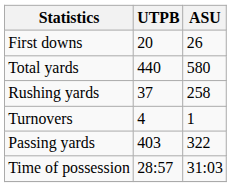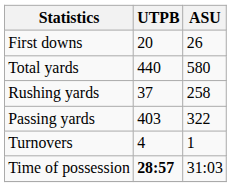rows swapped: Passing yards <-> Turnovers
Time of possession | UTPB: normal -> bold
